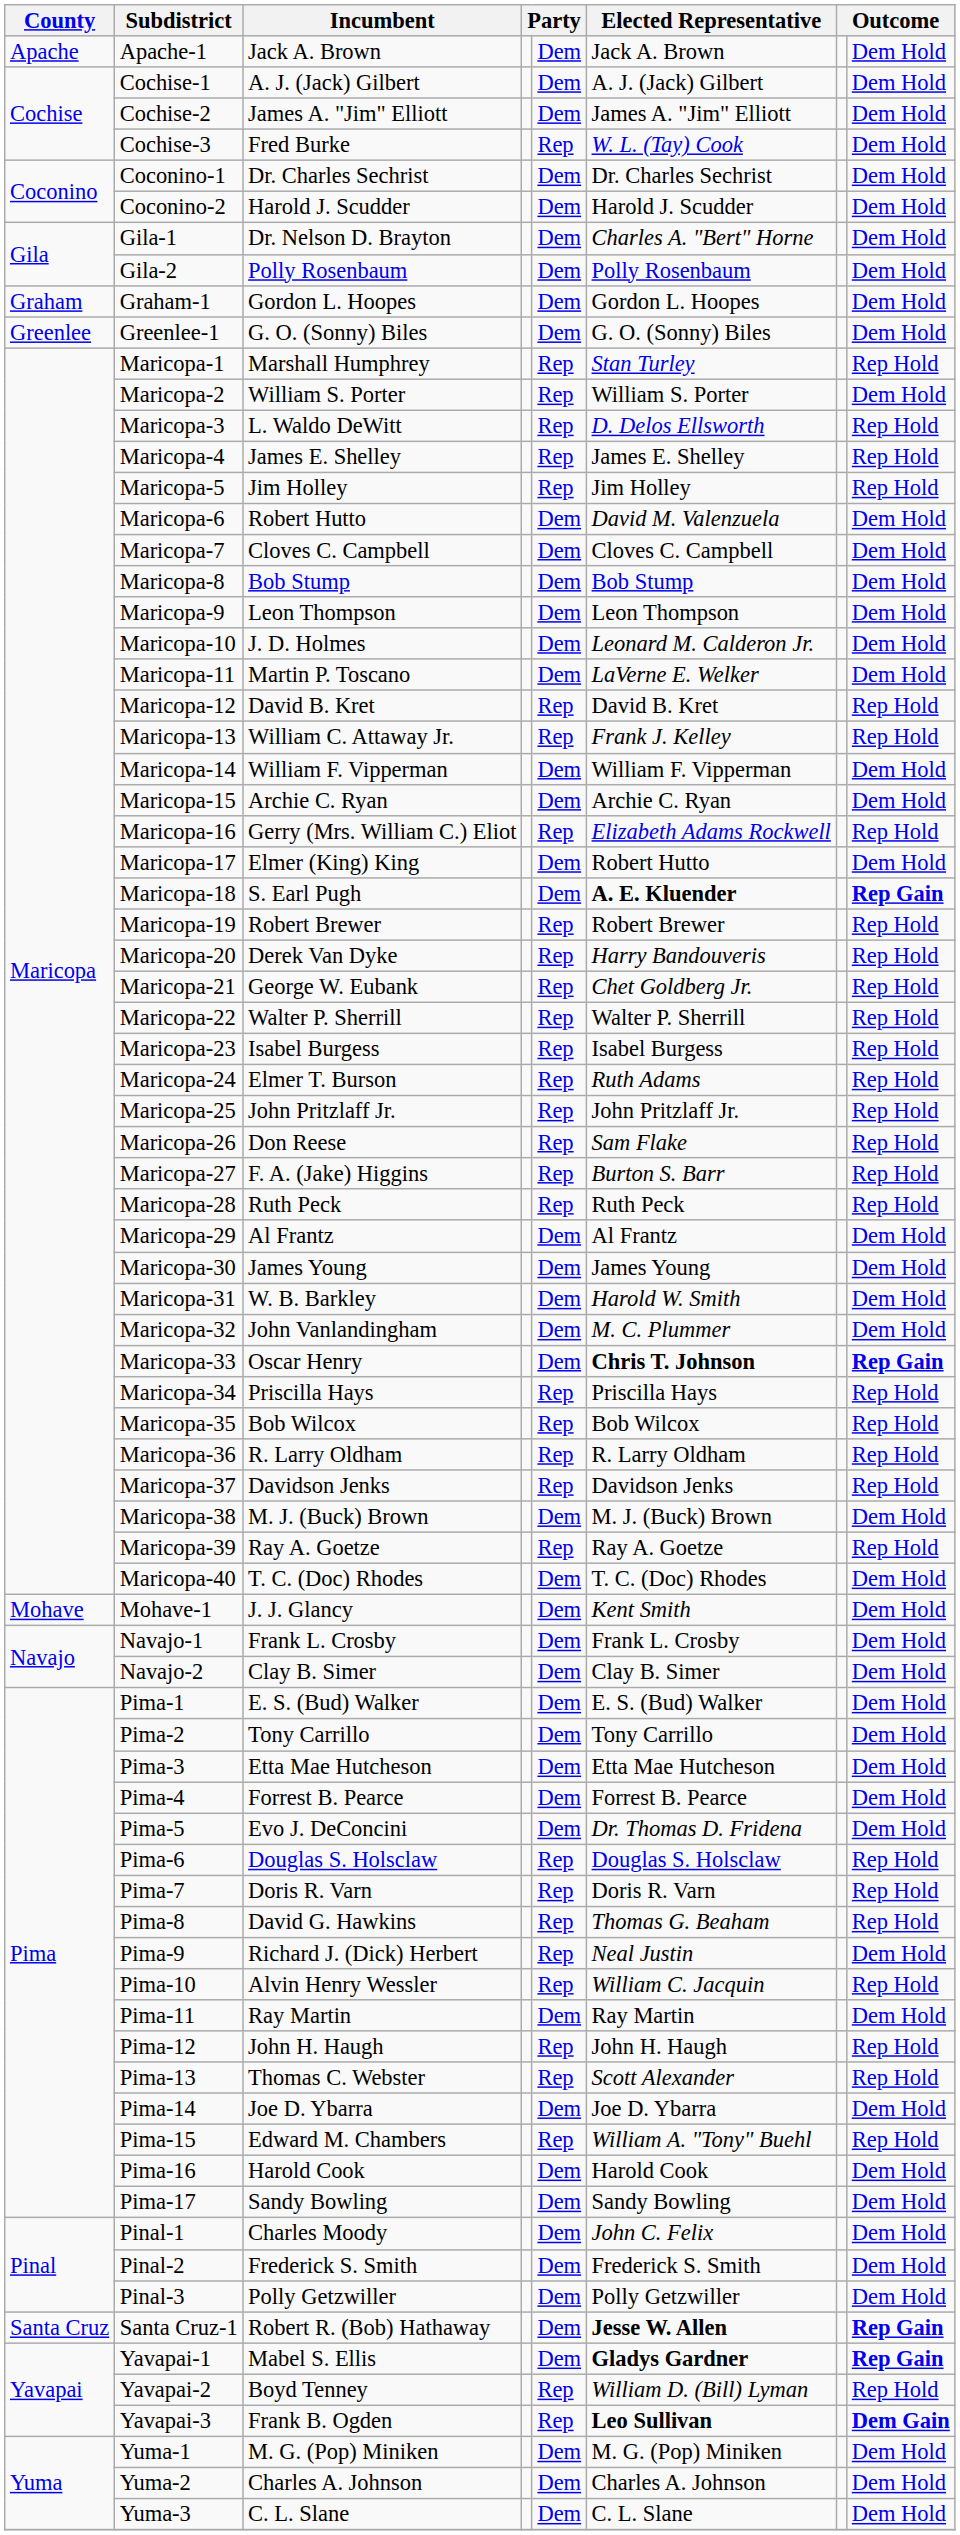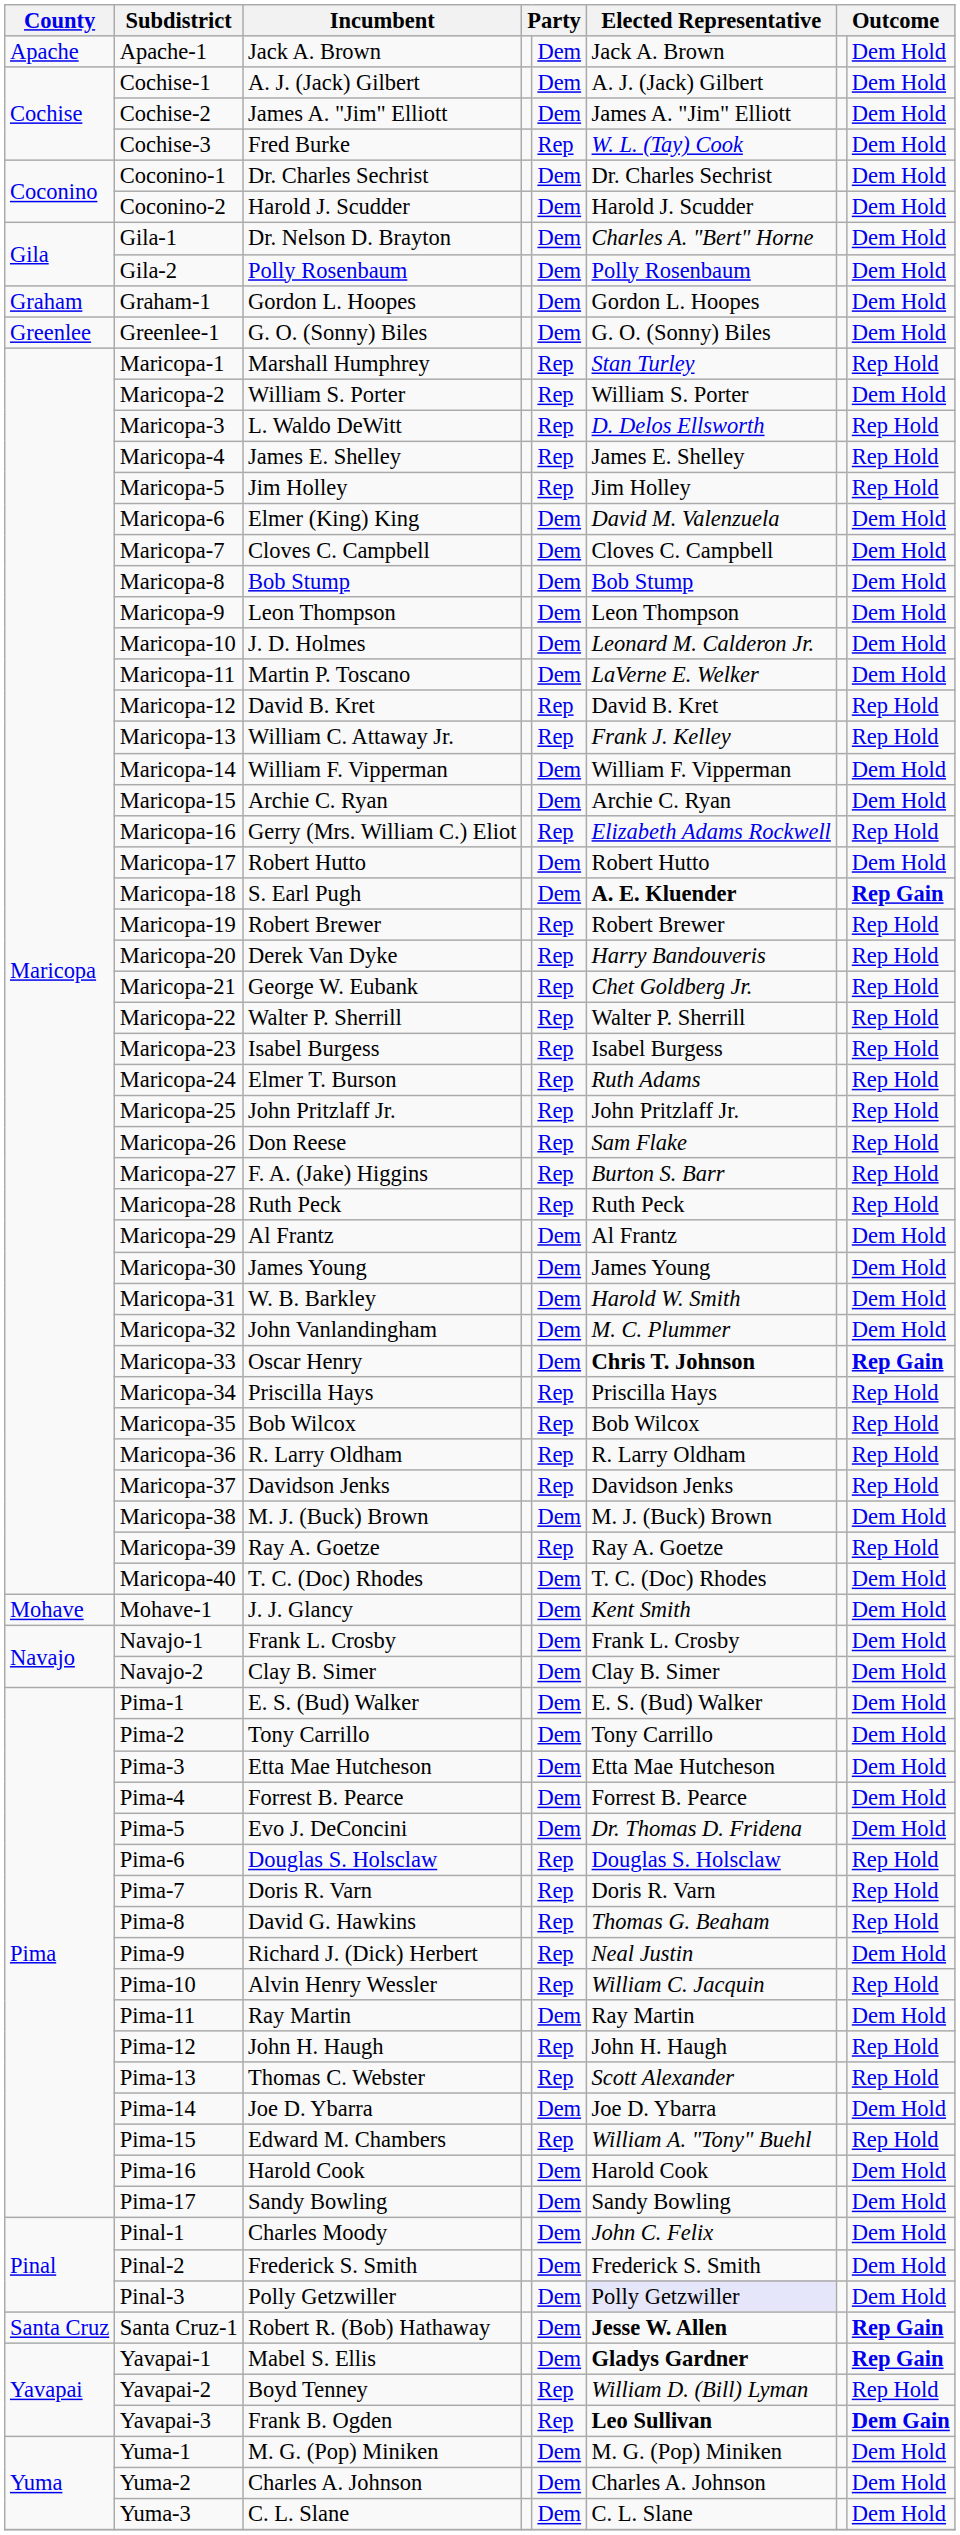Maricopa-6 | Incumbent: Robert Hutto -> Elmer (King) King
Maricopa-17 | Incumbent: Elmer (King) King -> Robert Hutto
Pinal-3 | Elected Representative: no background -> lavender background
